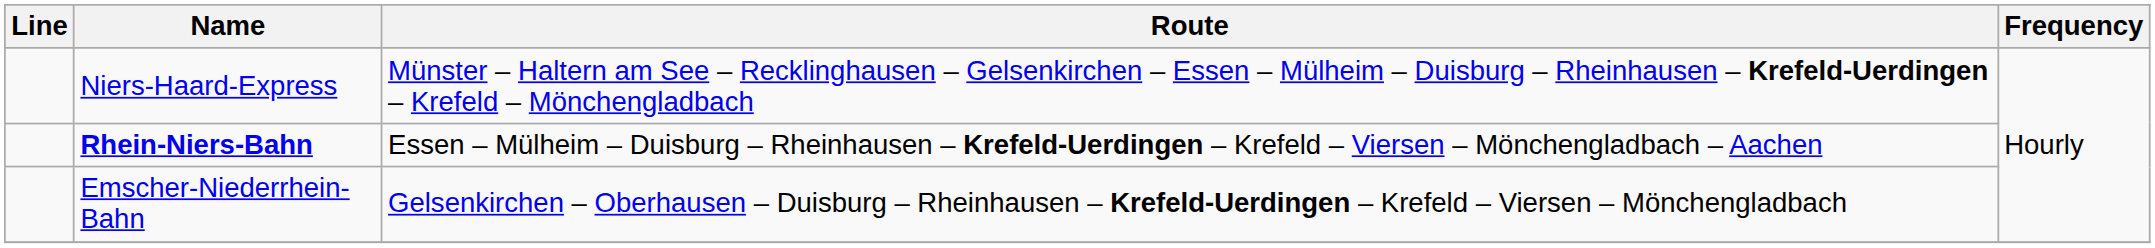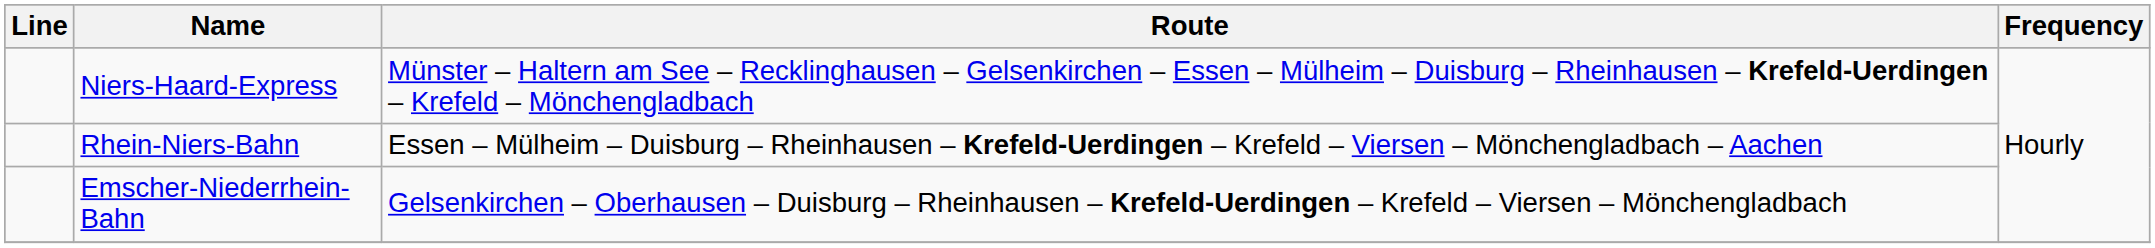Rhein-Niers-Bahn | Name: bold -> normal
